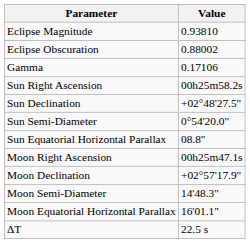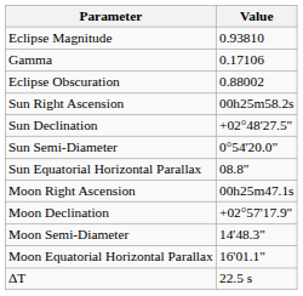rows swapped: Eclipse Obscuration <-> Gamma
